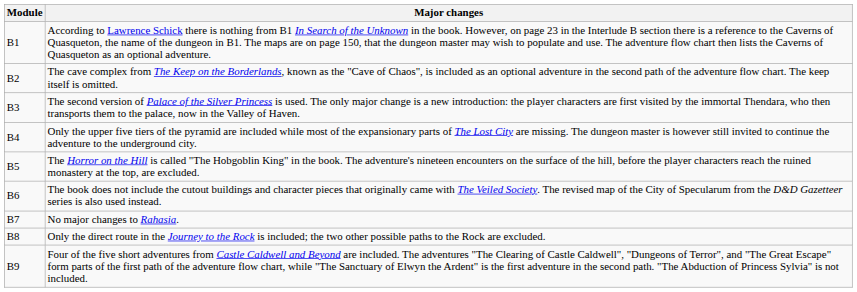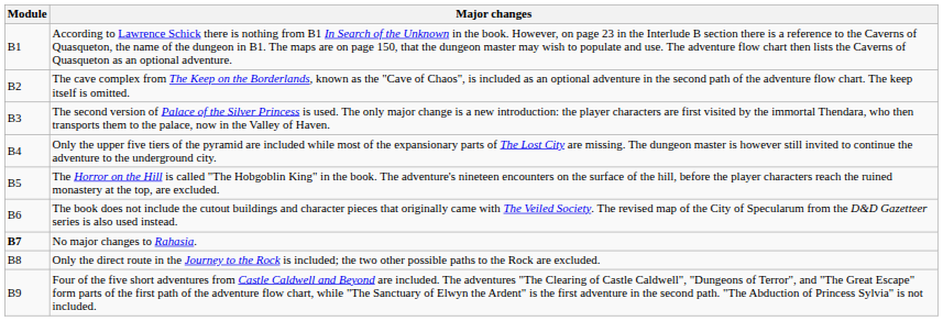No major changes to Rahasia. | Module: normal -> bold
